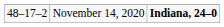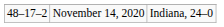November 14, 2020 | column 3: bold -> normal
